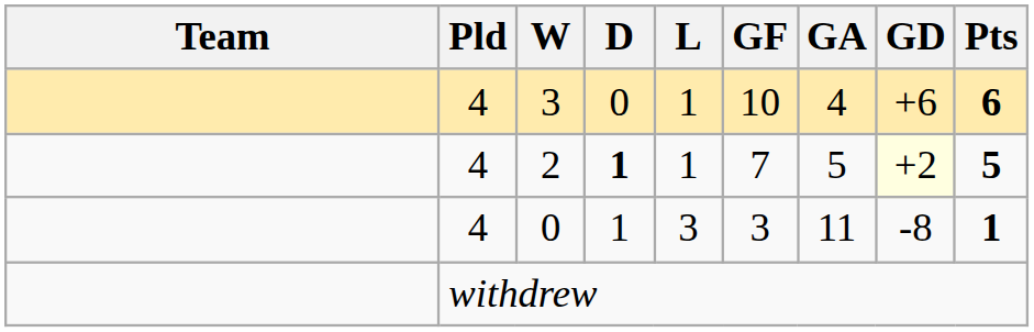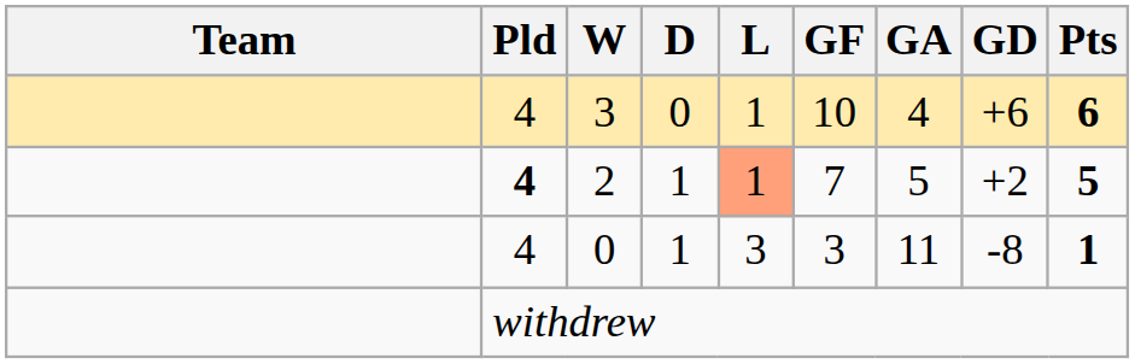2 | Pld: normal -> bold
2 | D: bold -> normal
2 | L: no background -> lightsalmon background
2 | GD: lightyellow background -> no background
